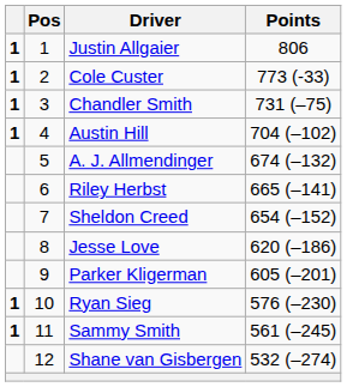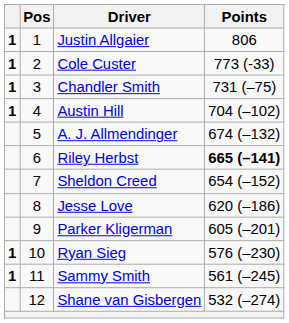Riley Herbst | Points: normal -> bold
